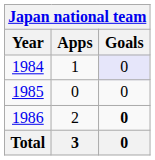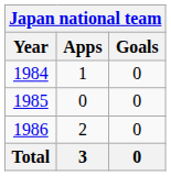1984 | Goals: lavender background -> no background
1986 | Goals: bold -> normal
